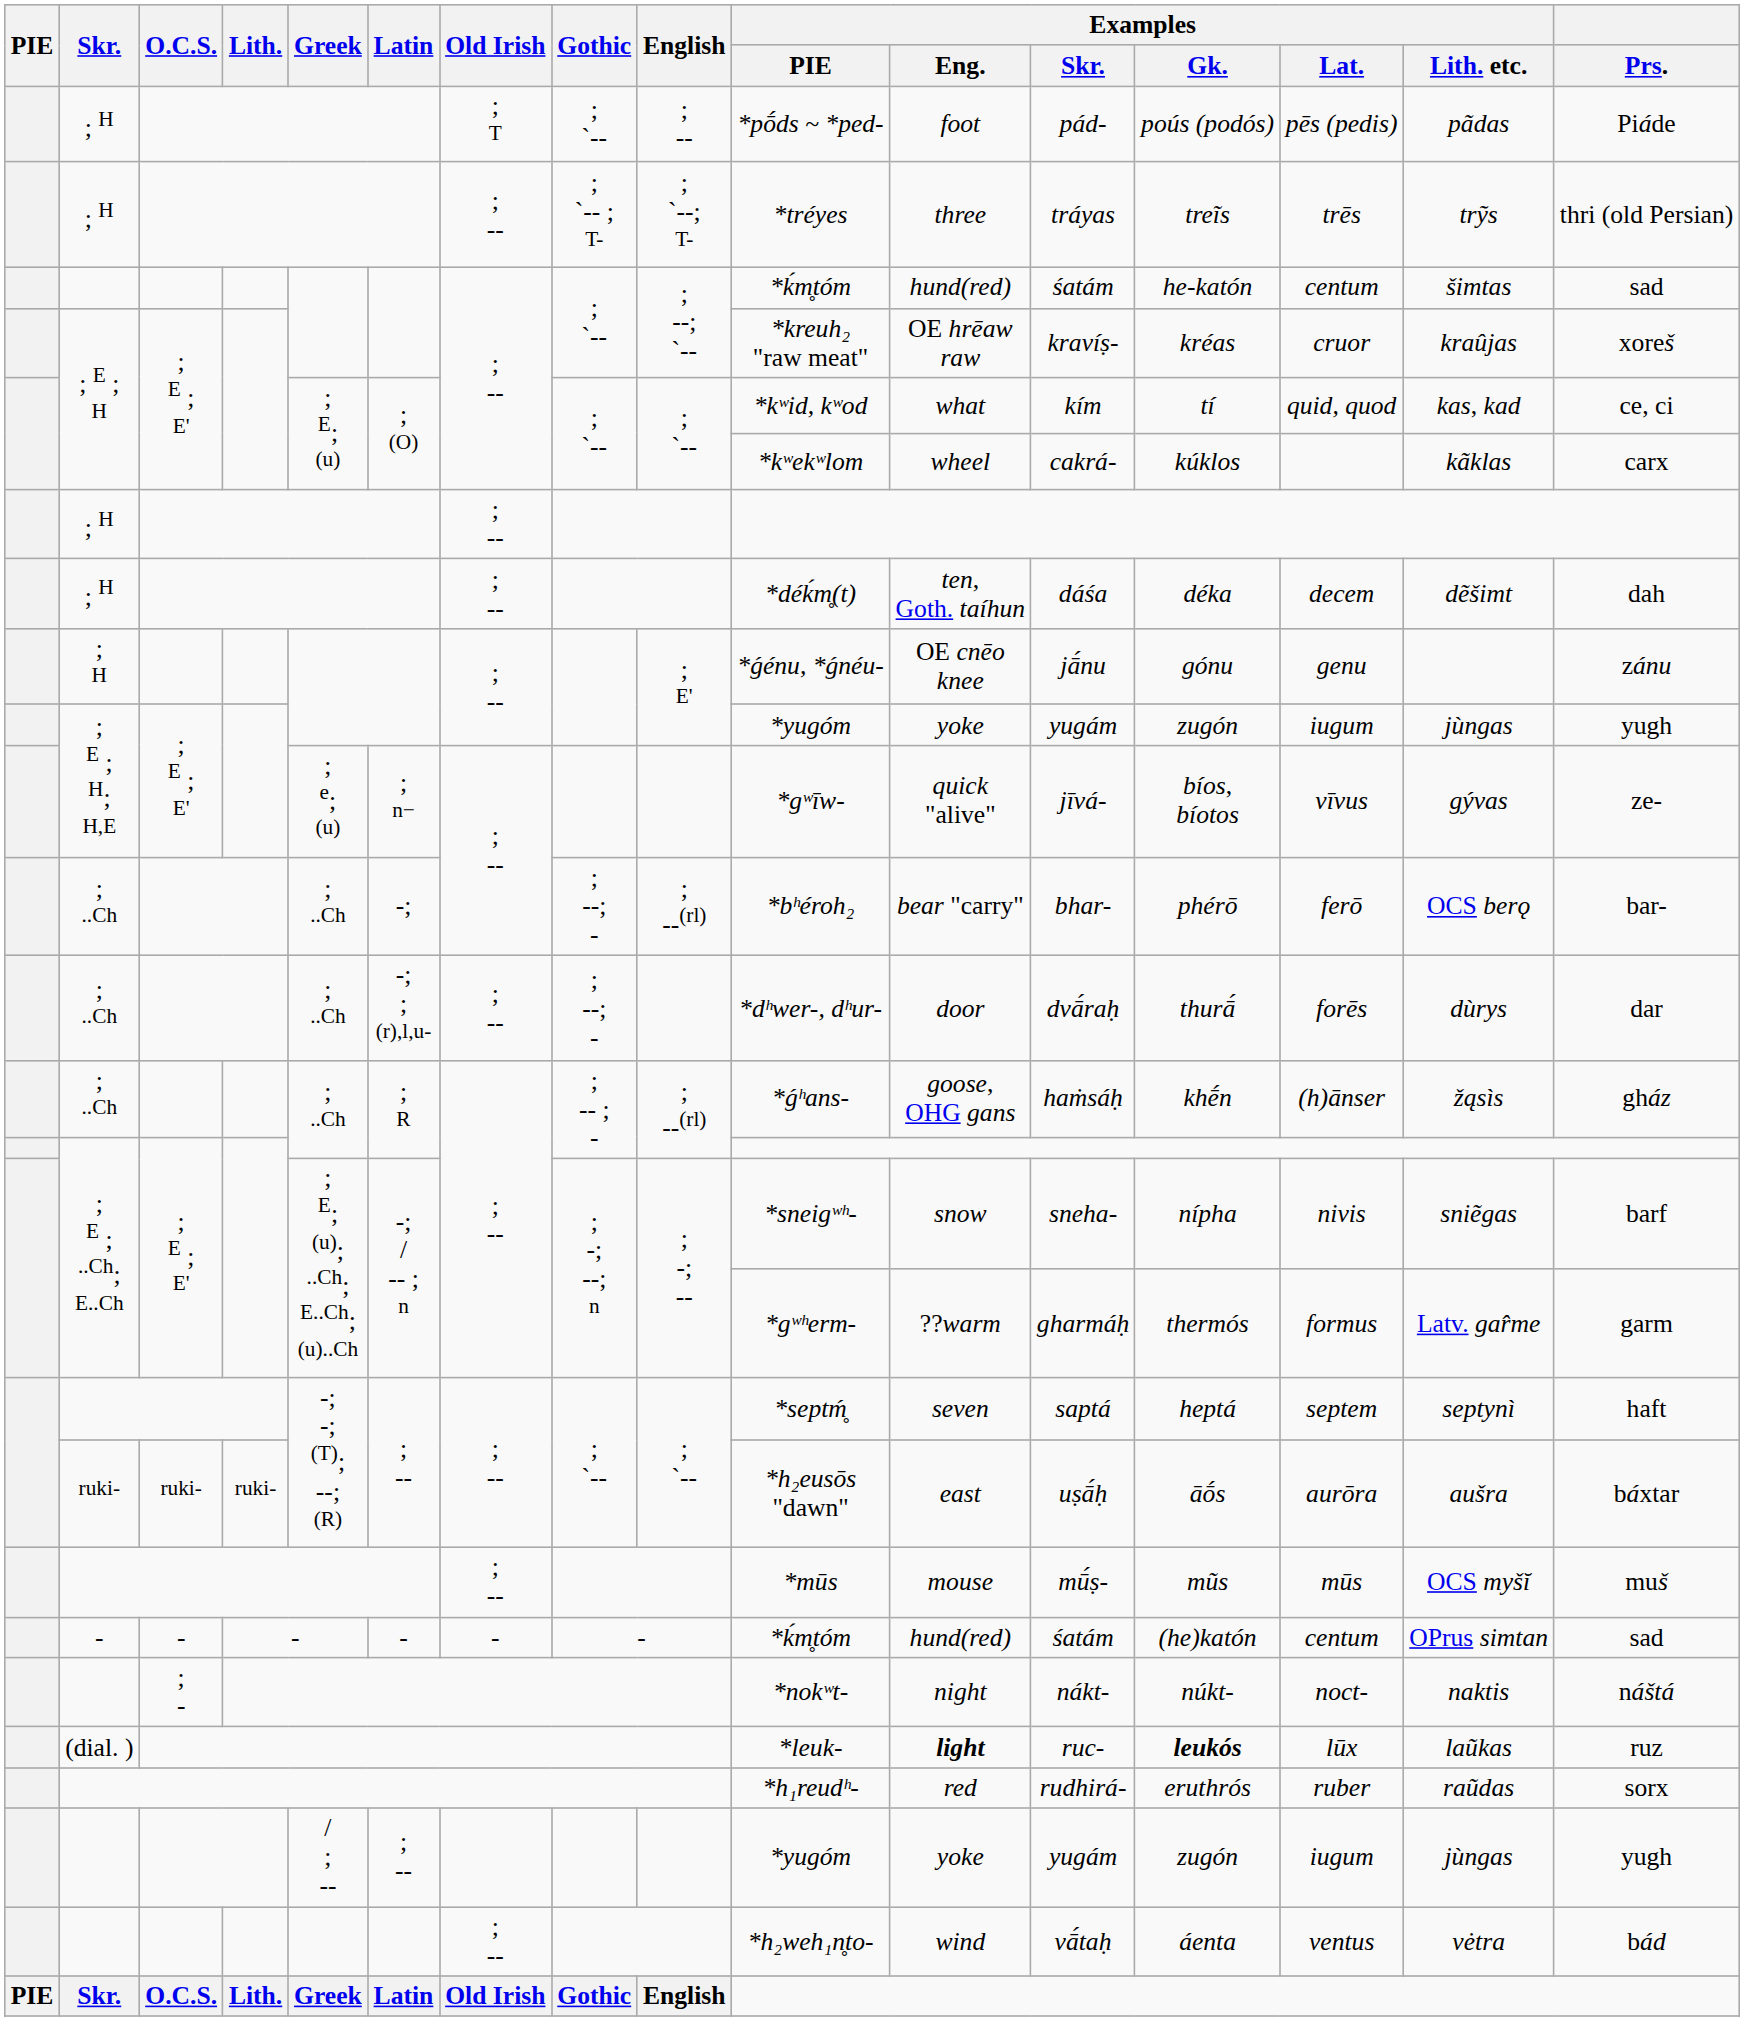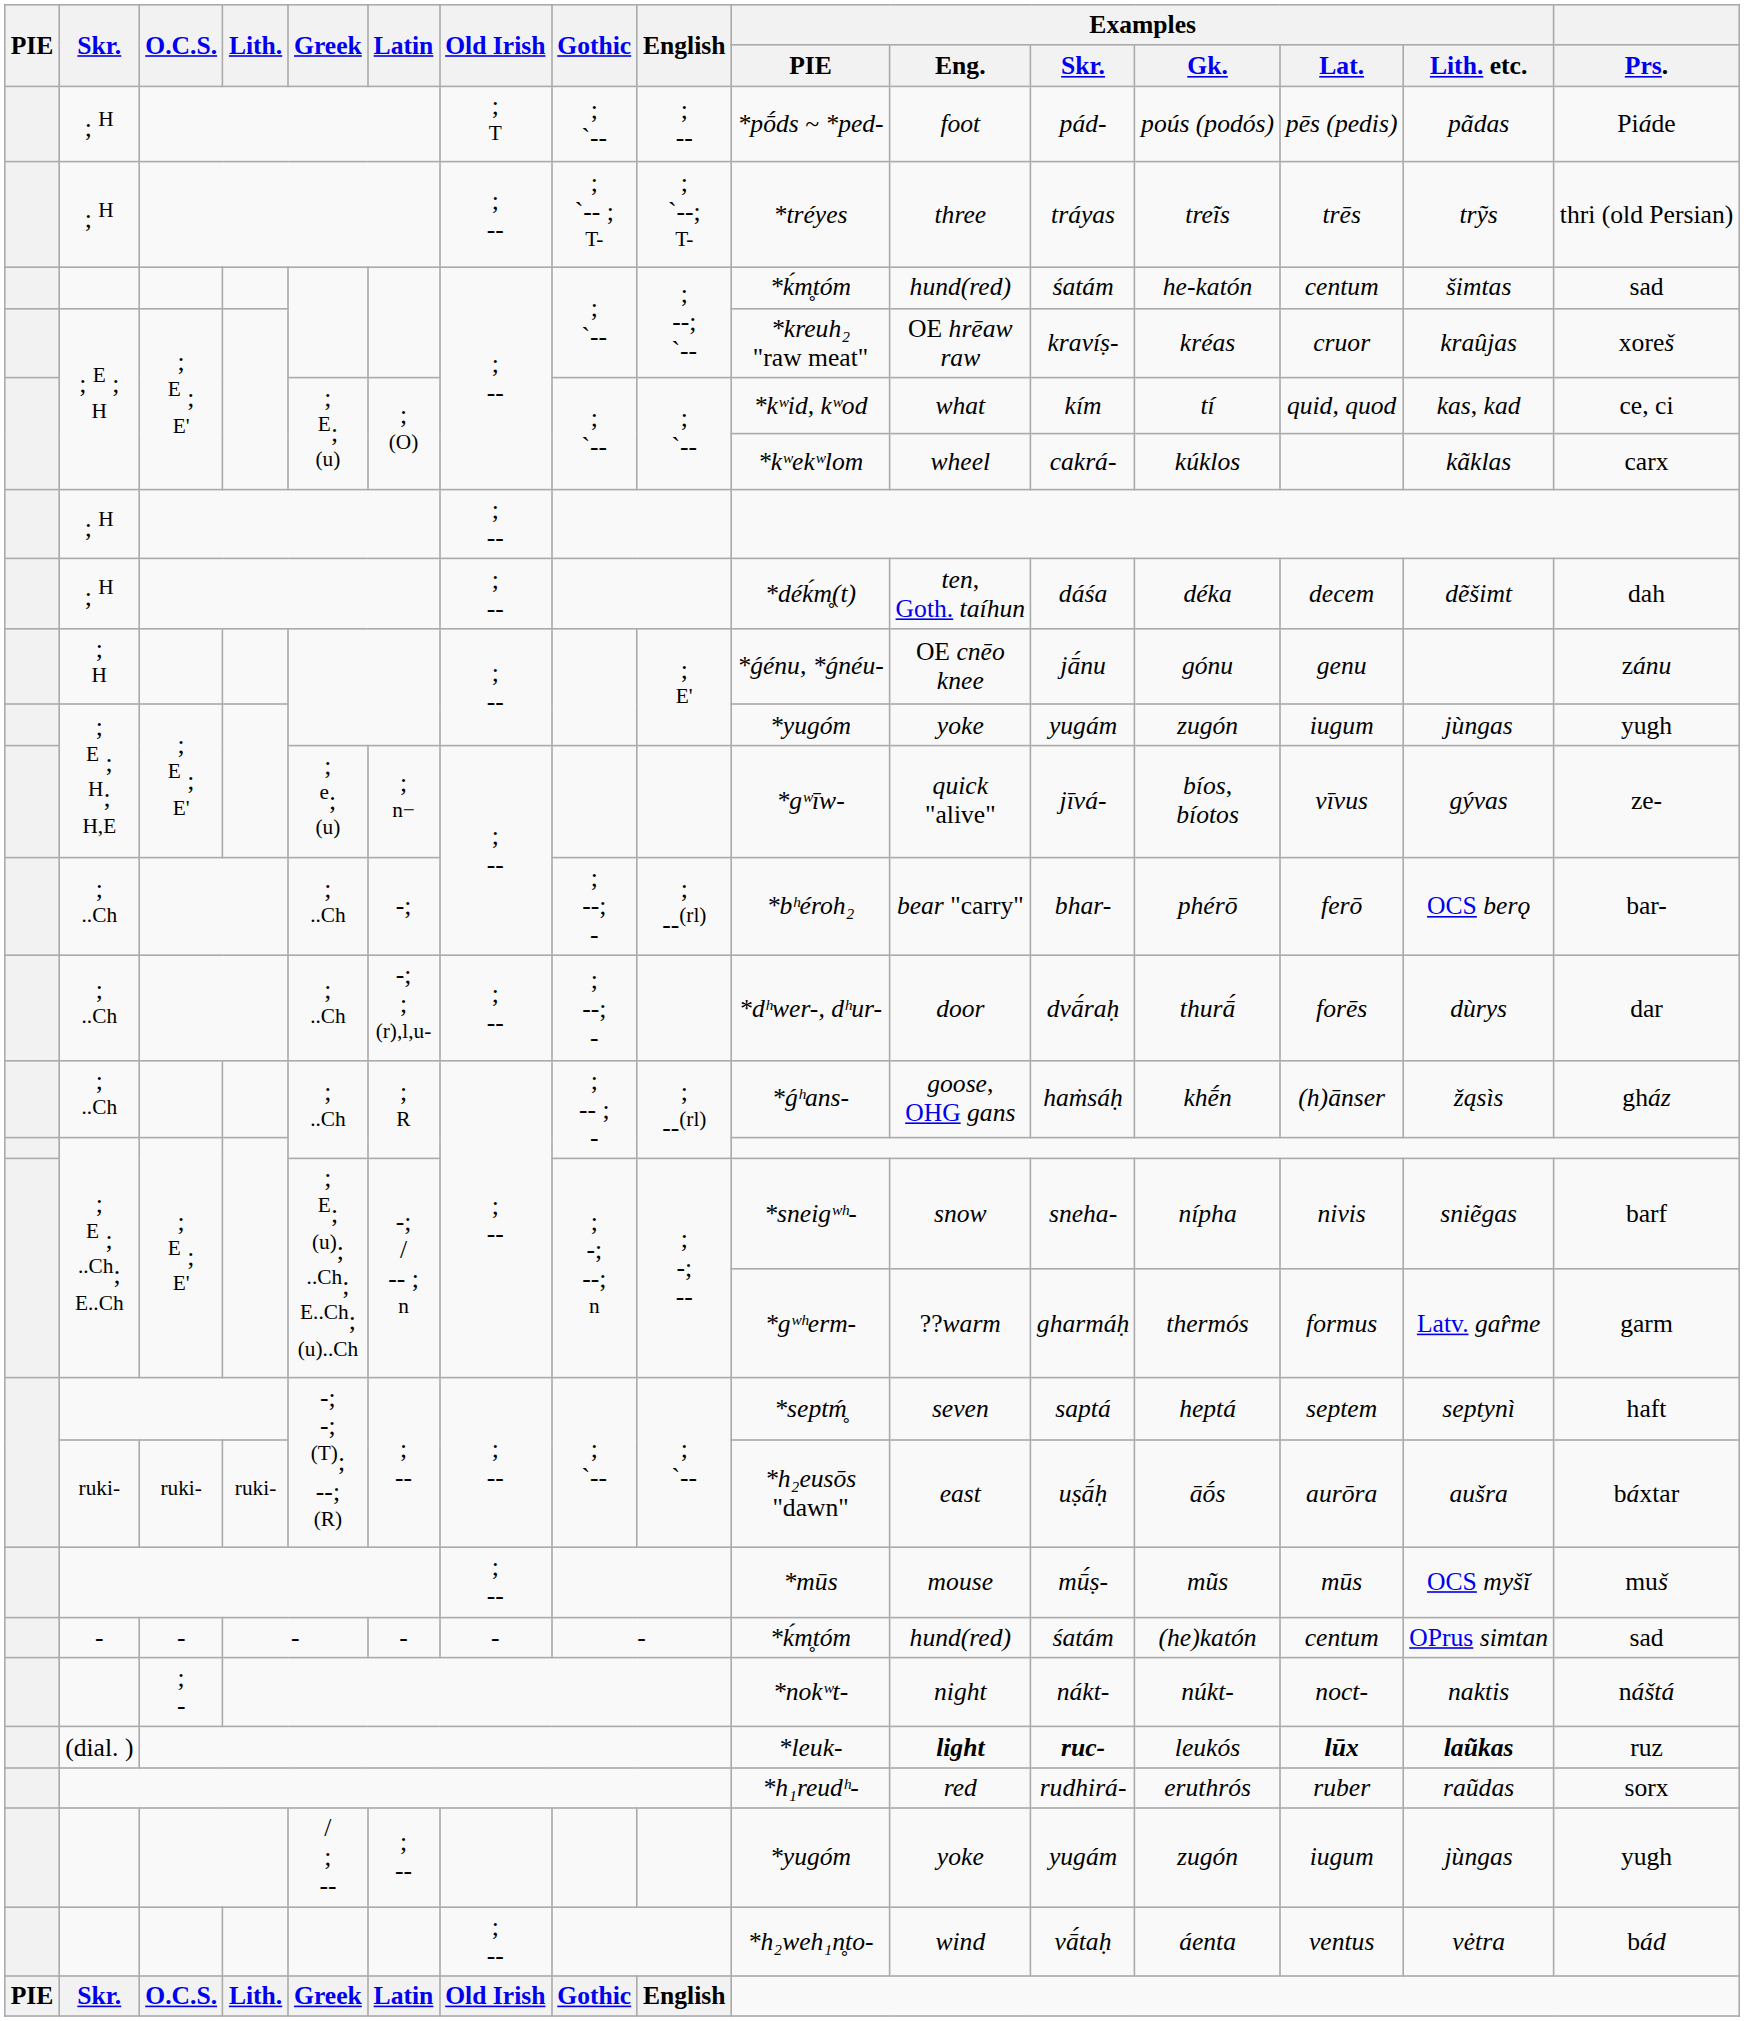(dial. ) | Examples / Skr.: normal -> bold
(dial. ) | Examples / Gk.: bold -> normal
(dial. ) | Examples / Lat.: normal -> bold
(dial. ) | Examples / Lith. etc.: normal -> bold
